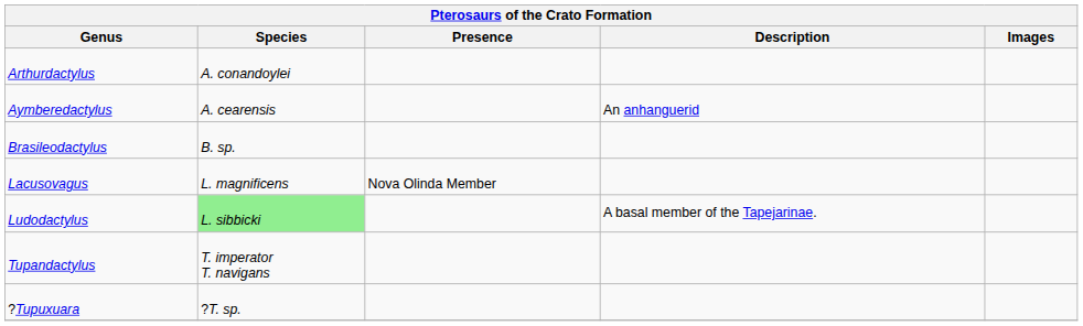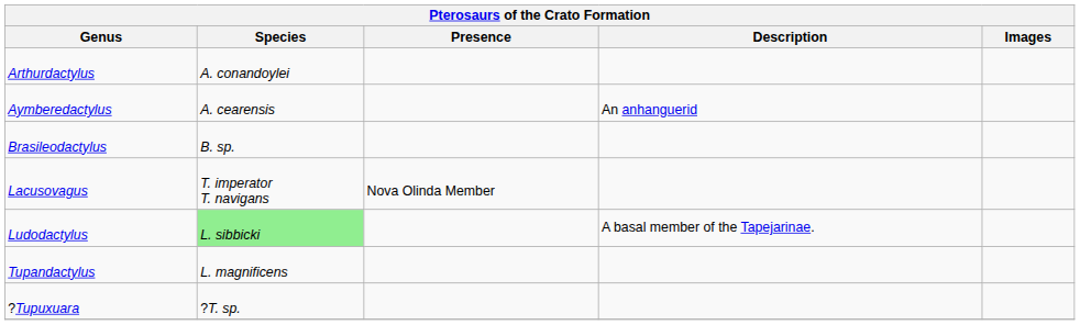Lacusovagus | Species: L. magnificens -> T. imperator T. navigans
Tupandactylus | Species: T. imperator T. navigans -> L. magnificens
